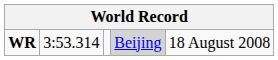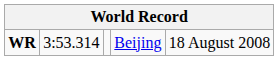WR | column 4: lightgrey background -> no background
